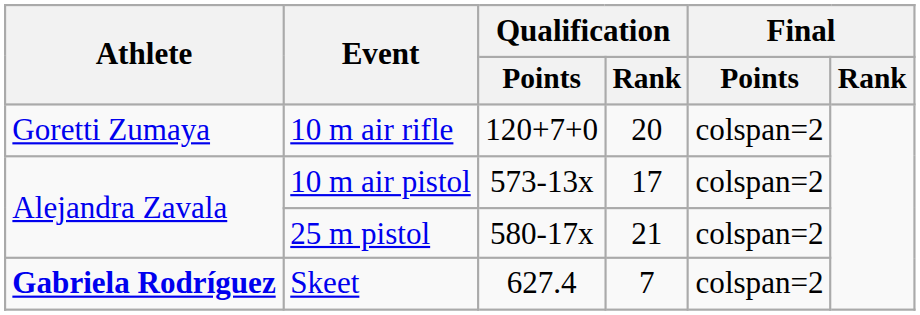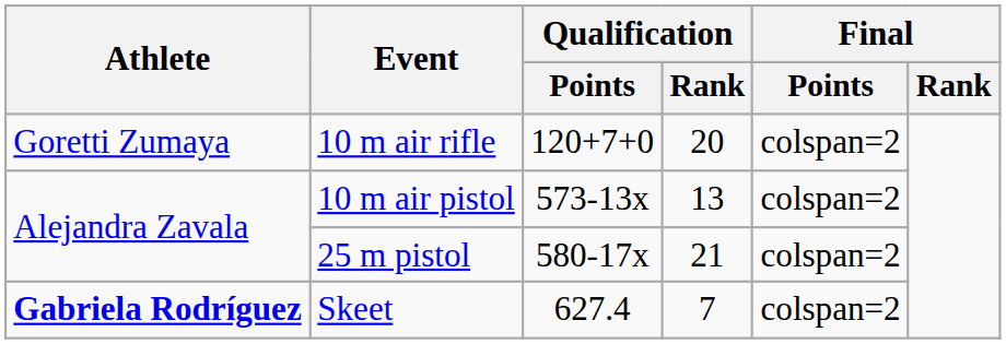10 m air pistol | Qualification / Rank: 17 -> 13
